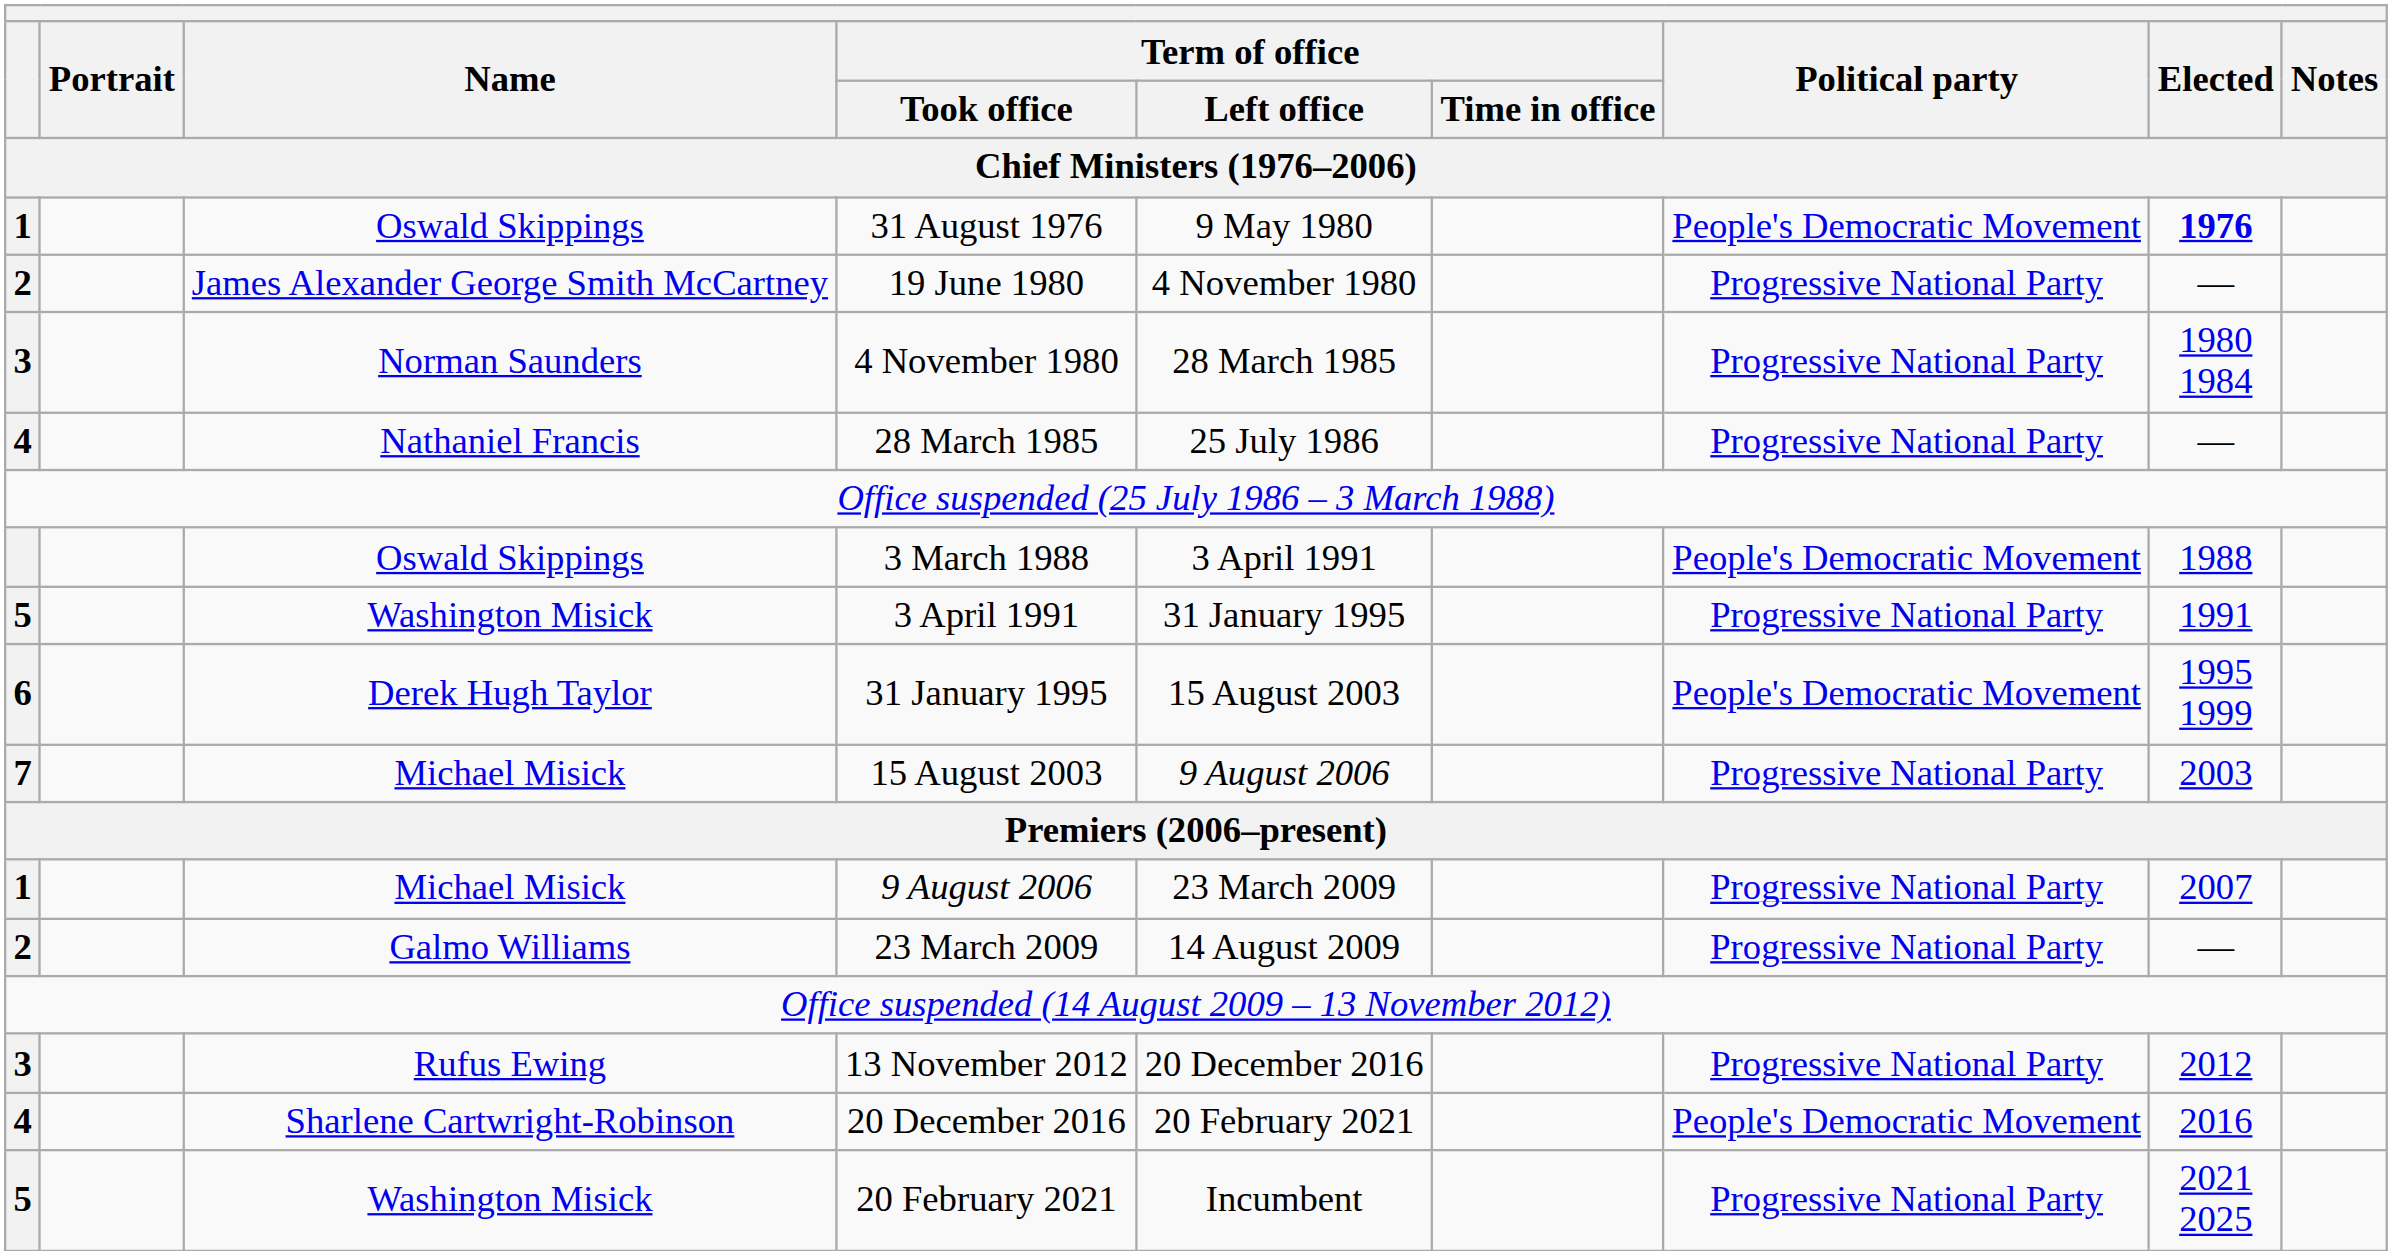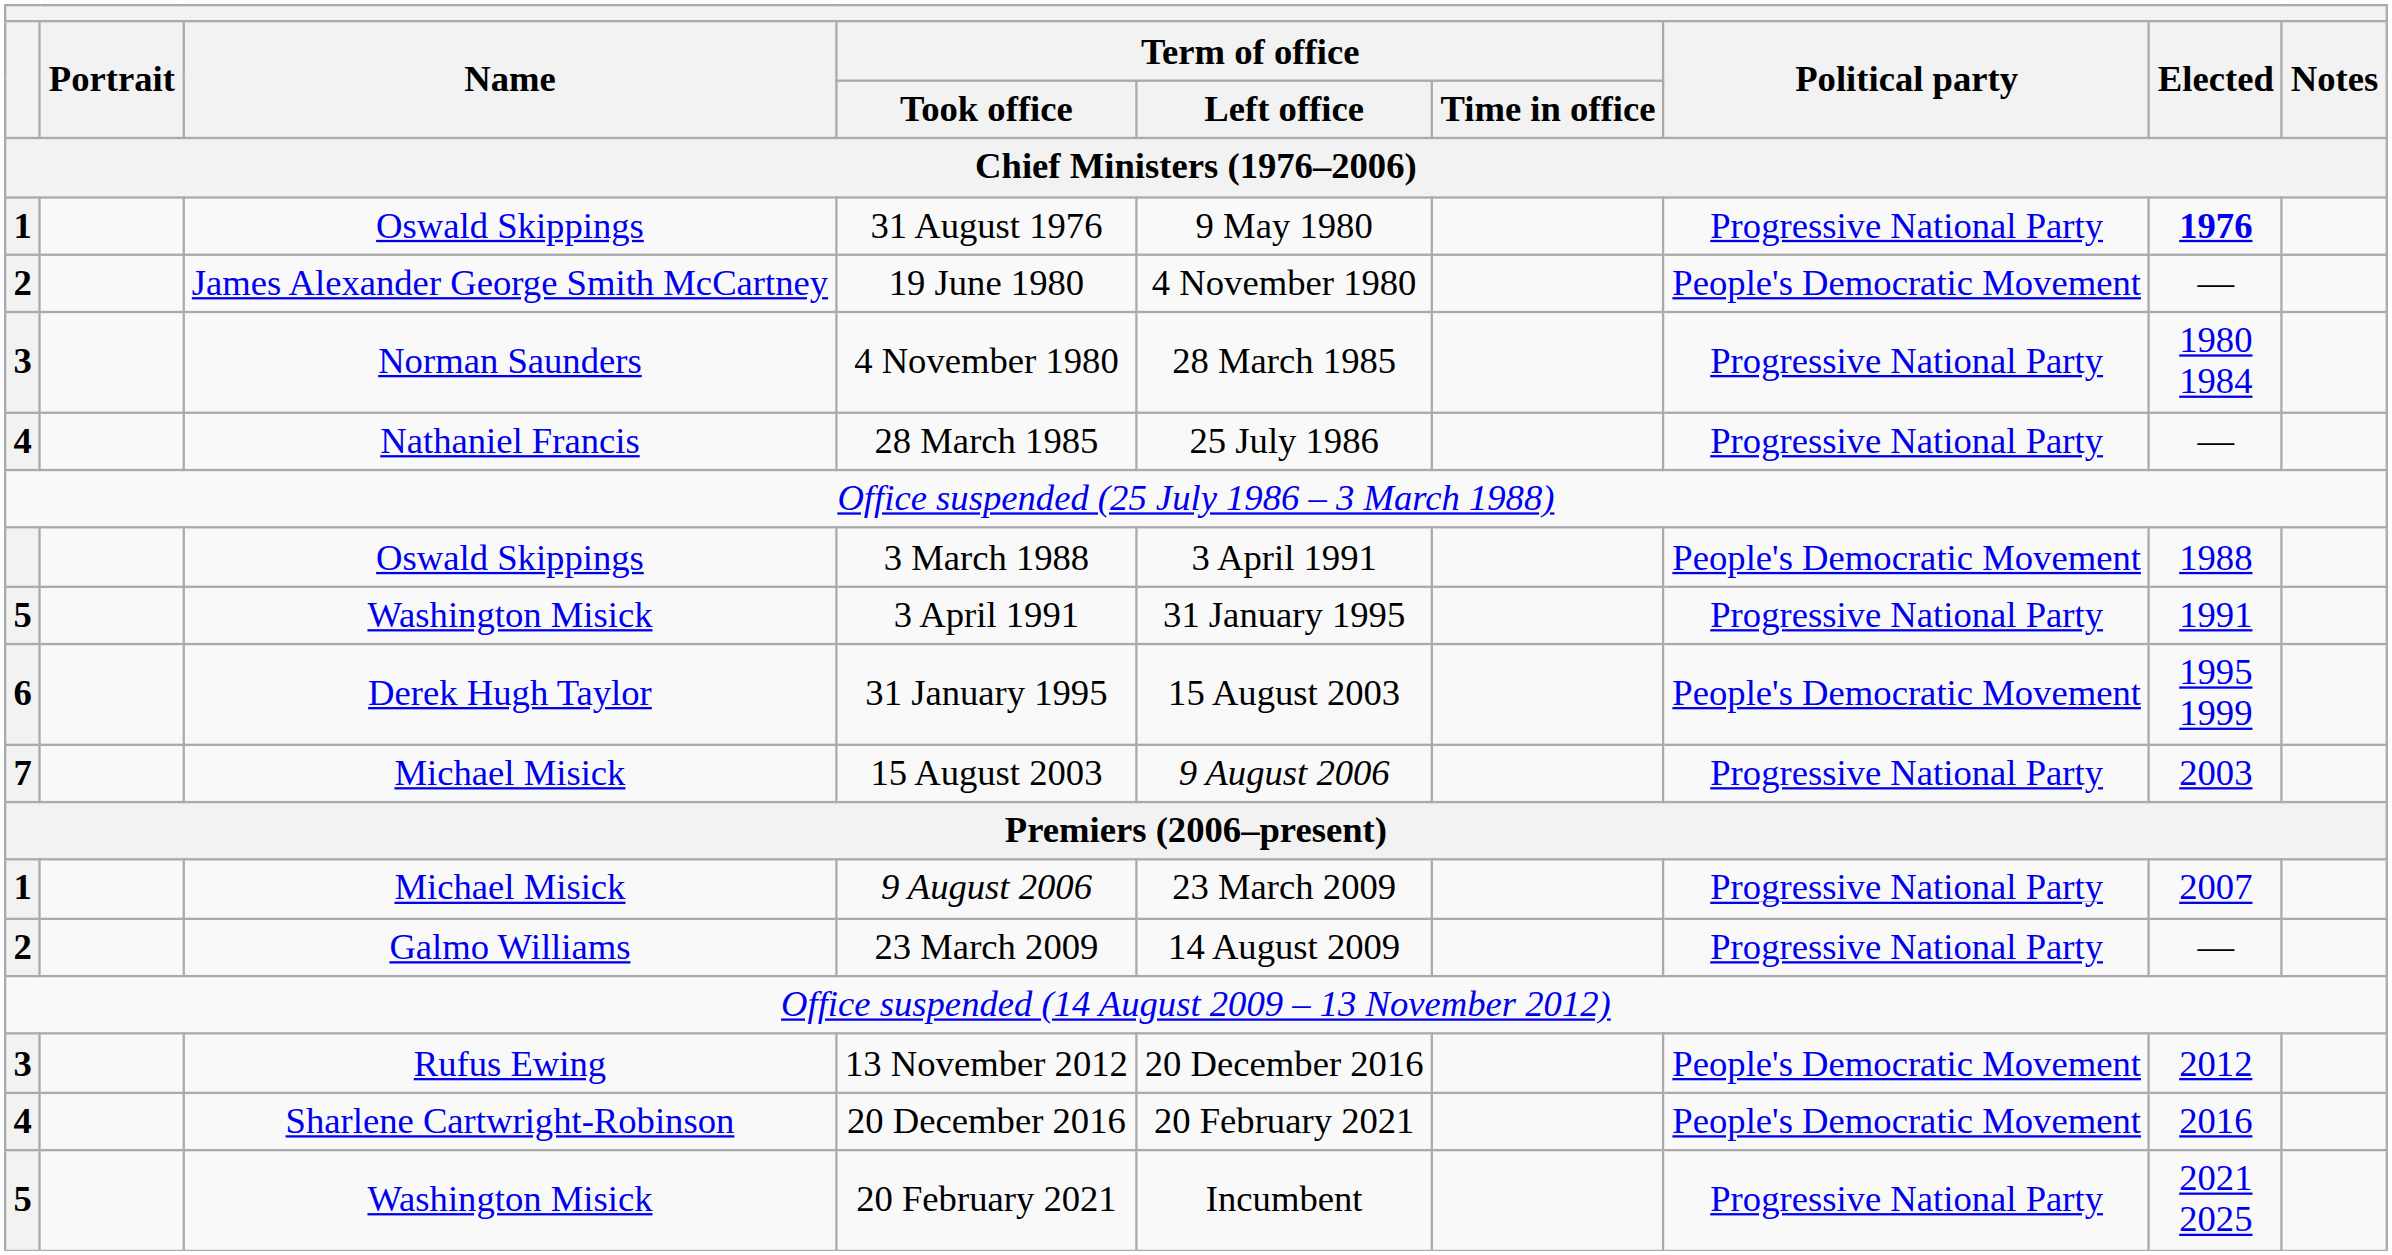31 August 1976 | Political party: People's Democratic Movement -> Progressive National Party
19 June 1980 | Political party: Progressive National Party -> People's Democratic Movement
13 November 2012 | Political party: Progressive National Party -> People's Democratic Movement
